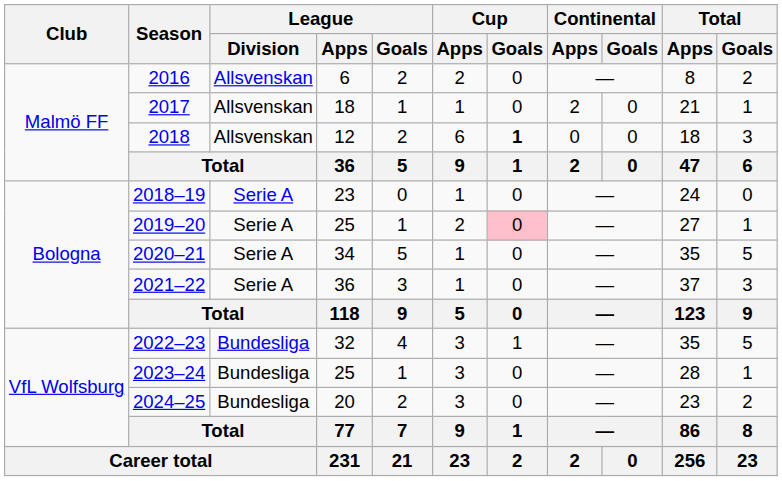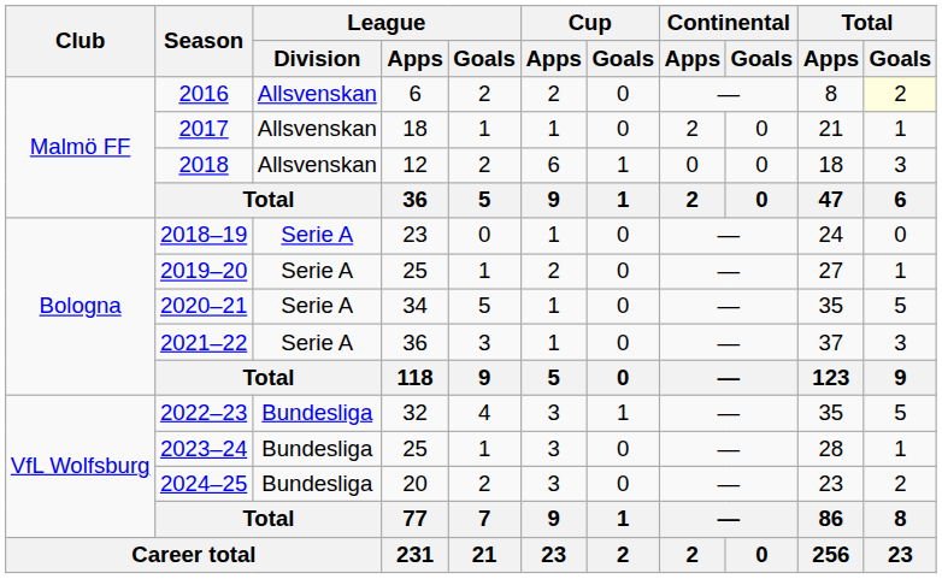2016 | Total / Goals: no background -> lightyellow background
2018 | Cup / Goals: bold -> normal
2019–20 | Cup / Goals: pink background -> no background
